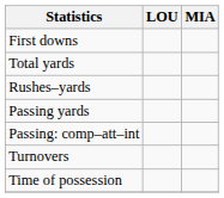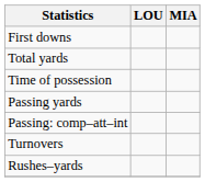rows swapped: Rushes–yards <-> Time of possession
